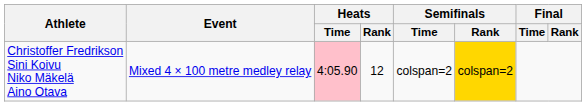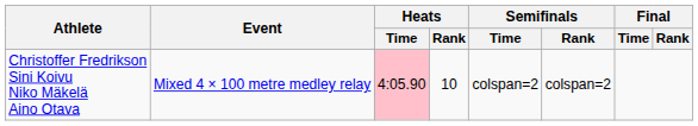Christoffer Fredrikson Sini Koivu Niko Mäkelä Aino Otava | Heats / Rank: 12 -> 10
Christoffer Fredrikson Sini Koivu Niko Mäkelä Aino Otava | Semifinals / Rank: gold background -> no background
